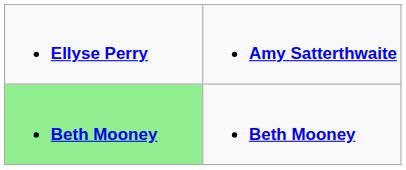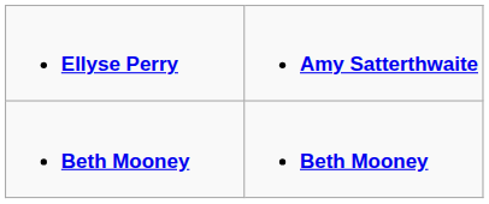row 2 | column 1: lightgreen background -> no background
